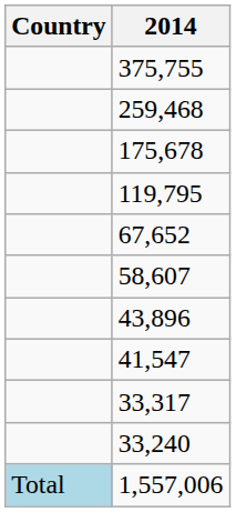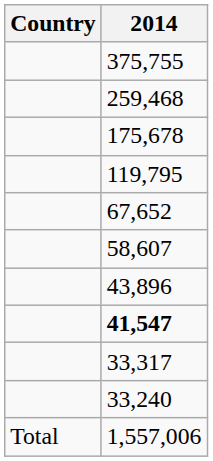41,547 | 2014: normal -> bold
1,557,006 | Country: lightblue background -> no background
